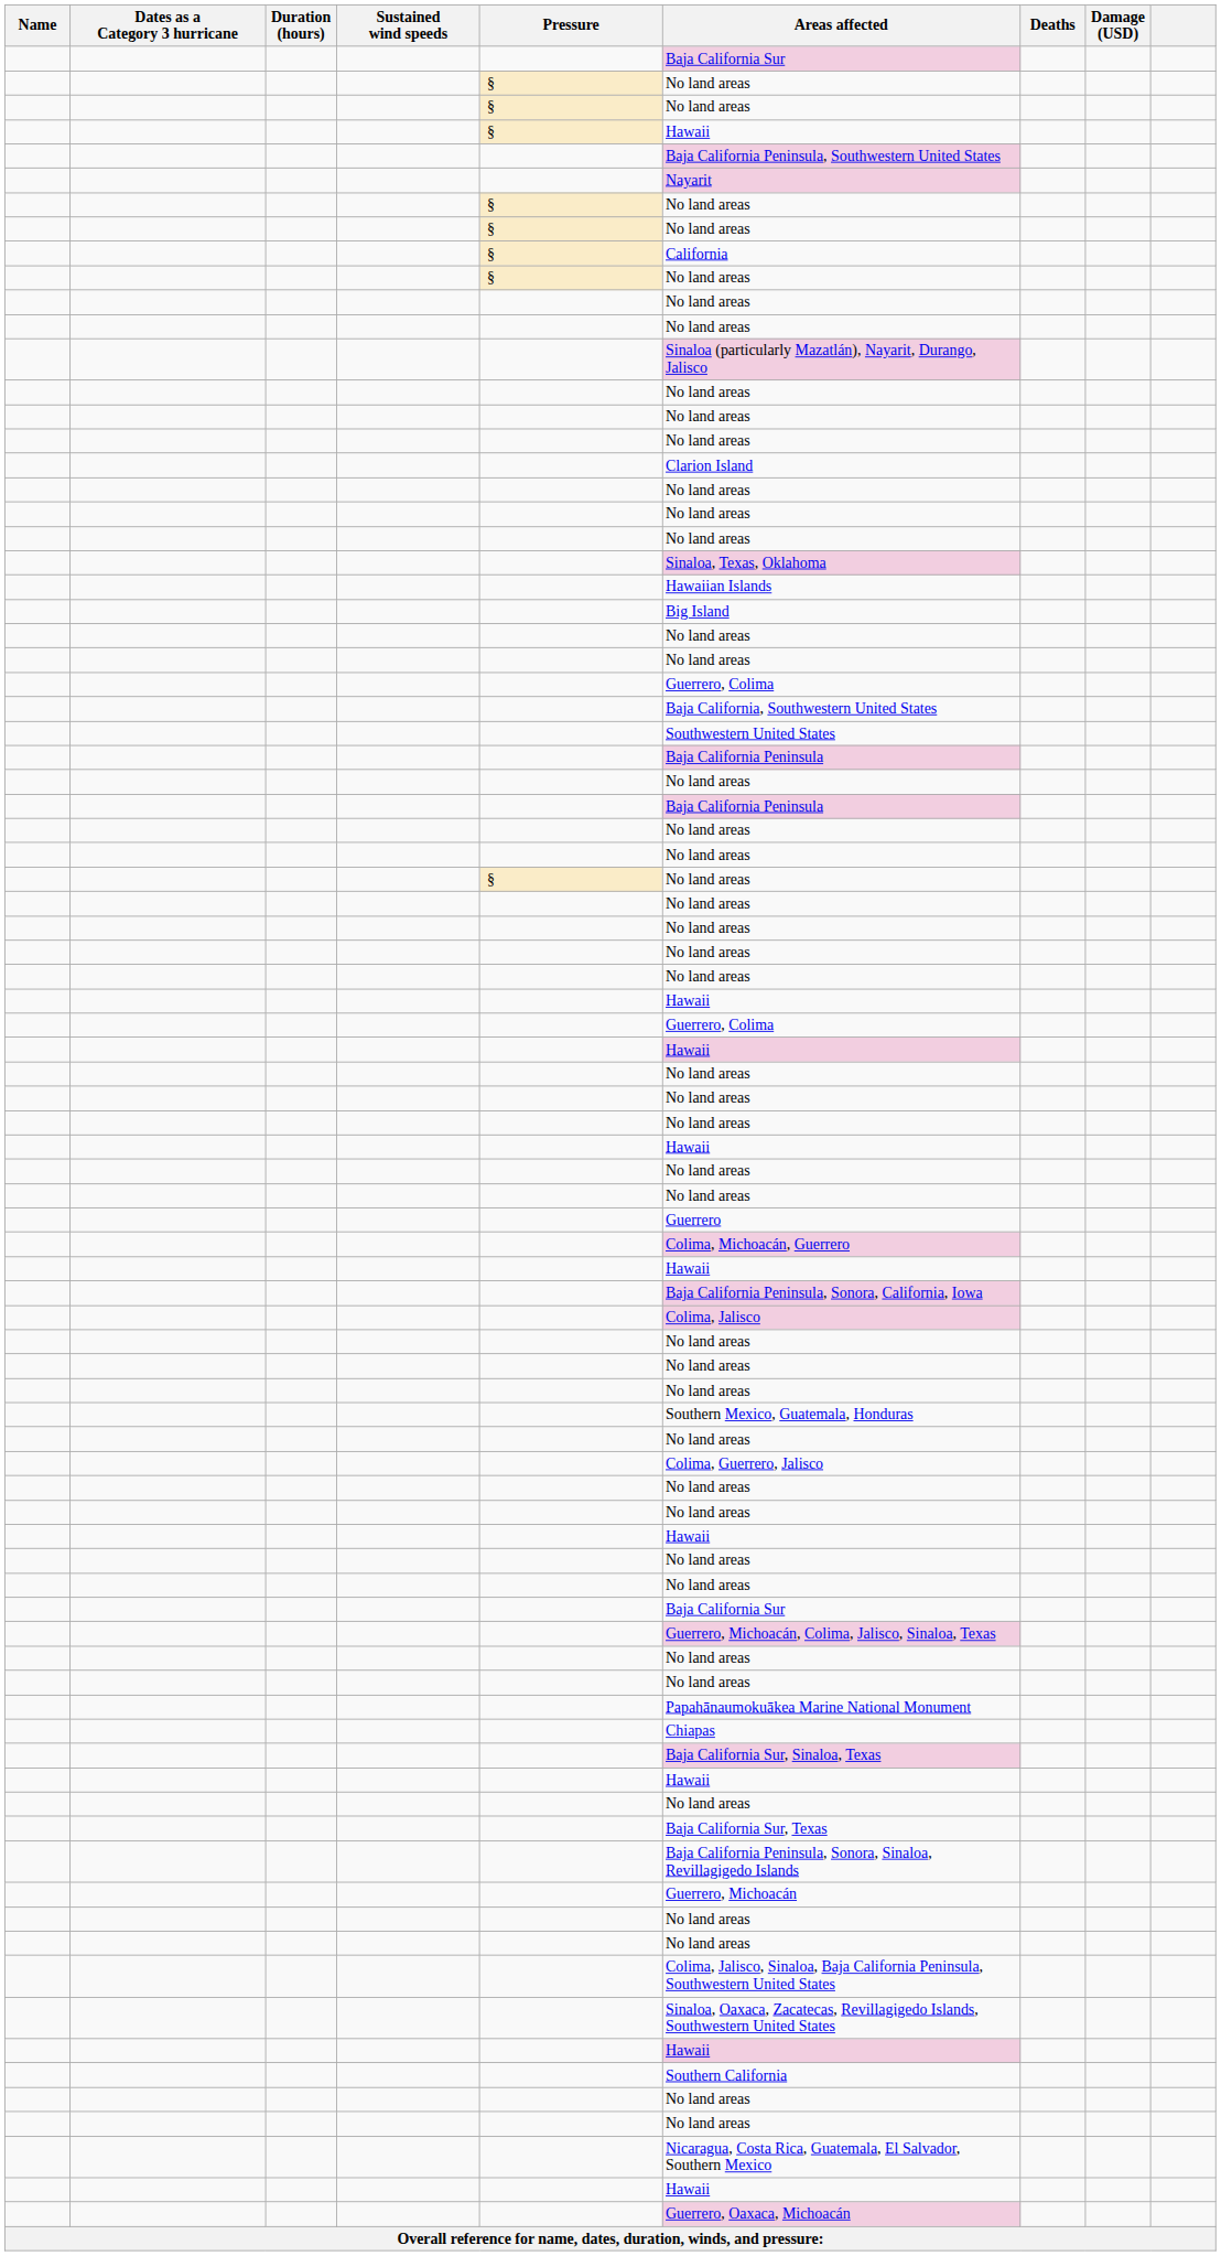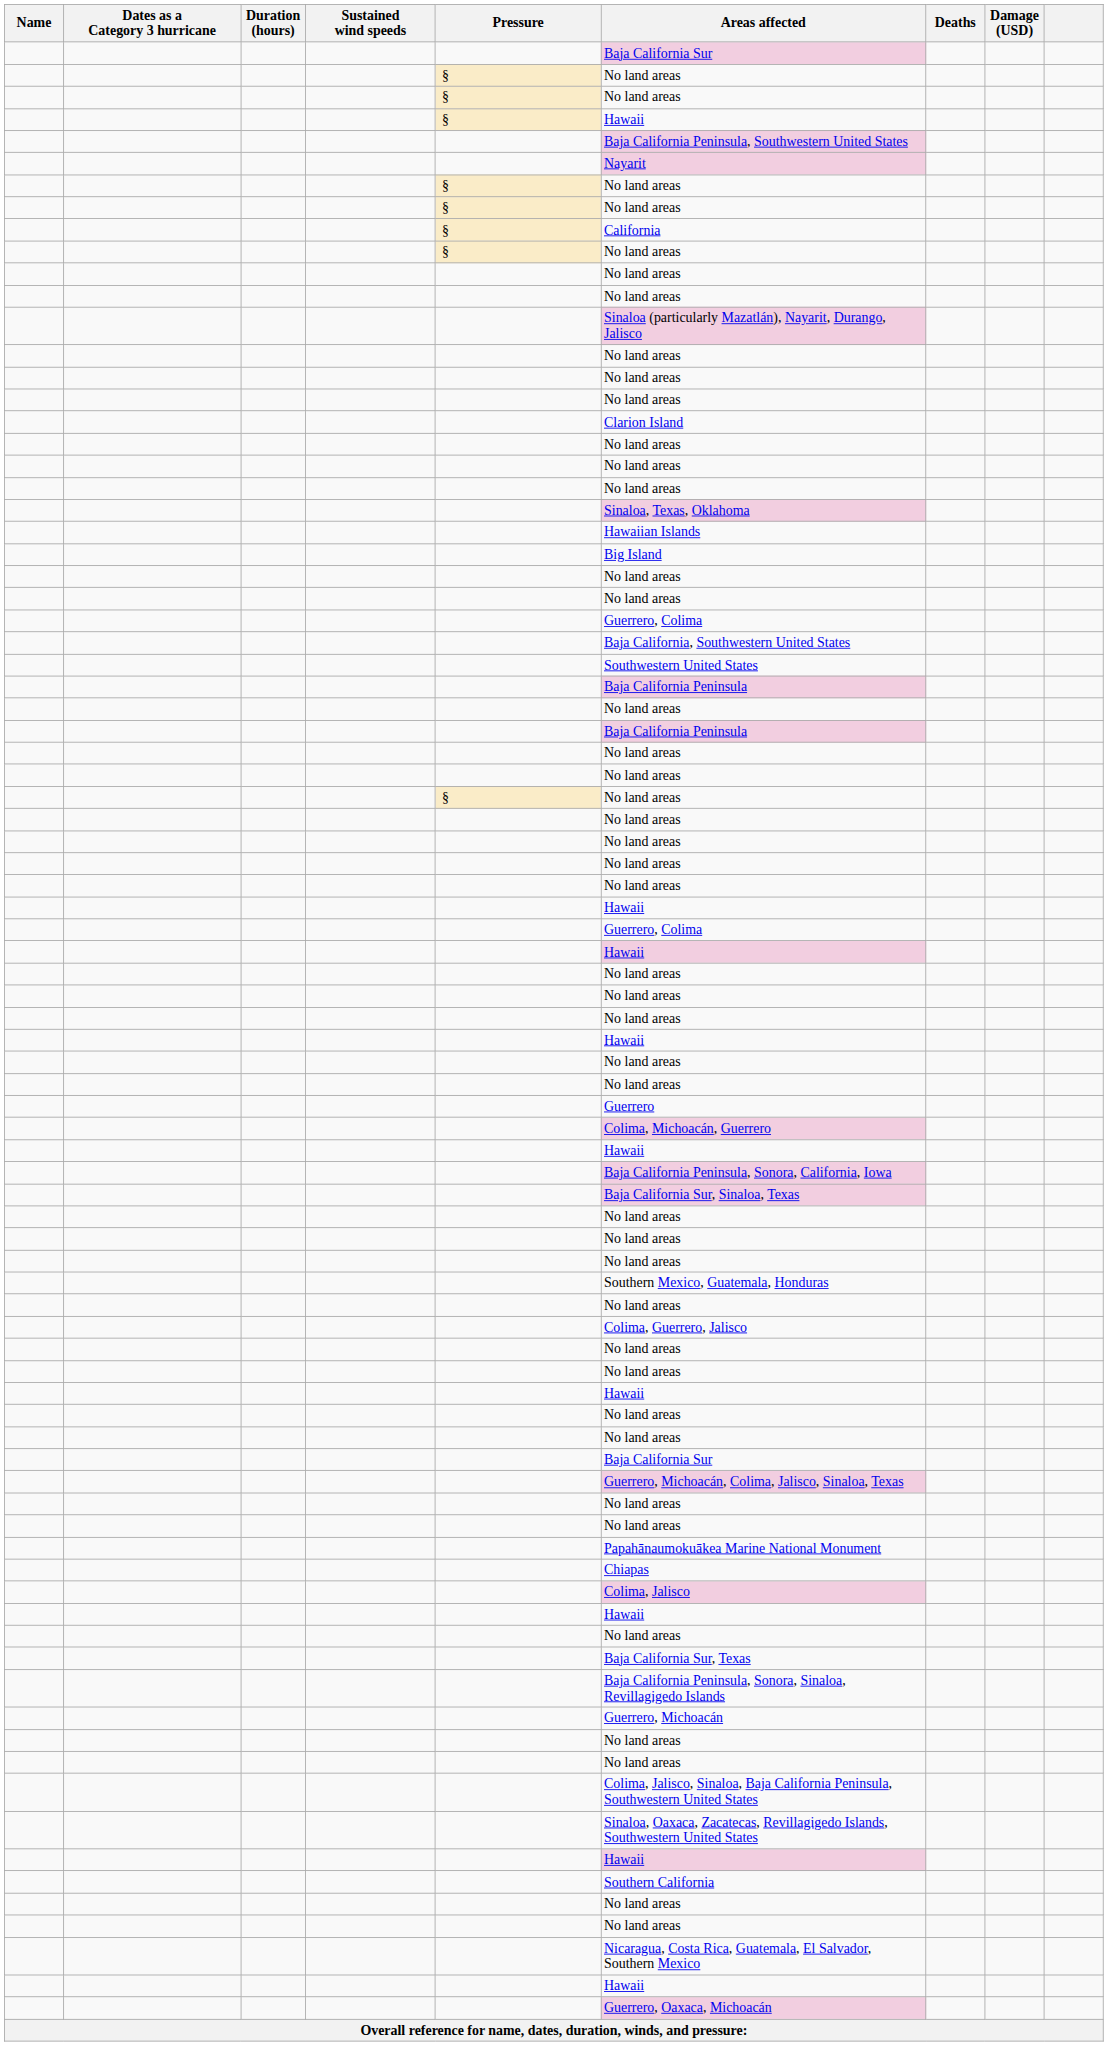row 53 | Areas affected: Colima, Jalisco -> Baja California Sur, Sinaloa, Texas
row 71 | Areas affected: Baja California Sur, Sinaloa, Texas -> Colima, Jalisco
